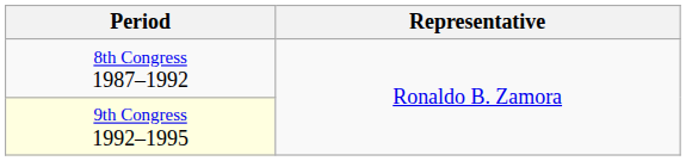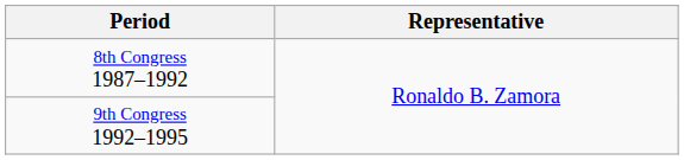9th Congress 1992–1995 | Period: lightyellow background -> no background
